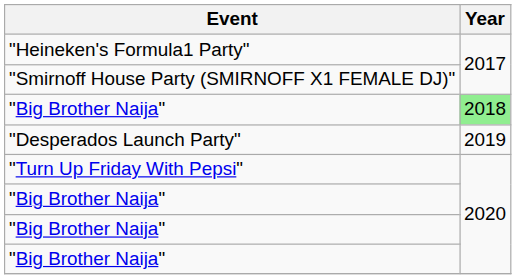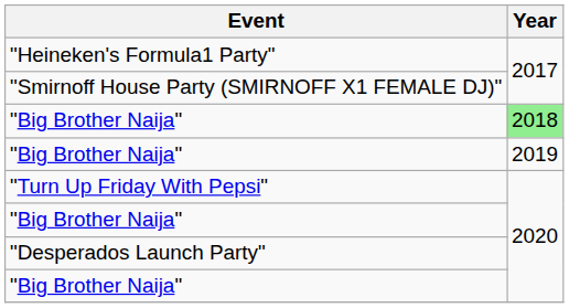row 5 | Event: "Desperados Launch Party" -> "Big Brother Naija"
row 8 | Event: "Big Brother Naija" -> "Desperados Launch Party"
